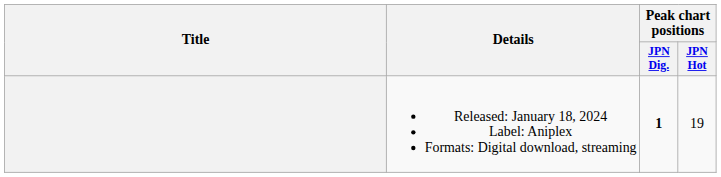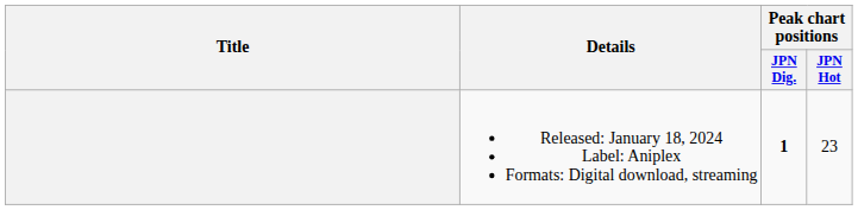row 3 | Peak chart positions / JPN Hot: 19 -> 23
